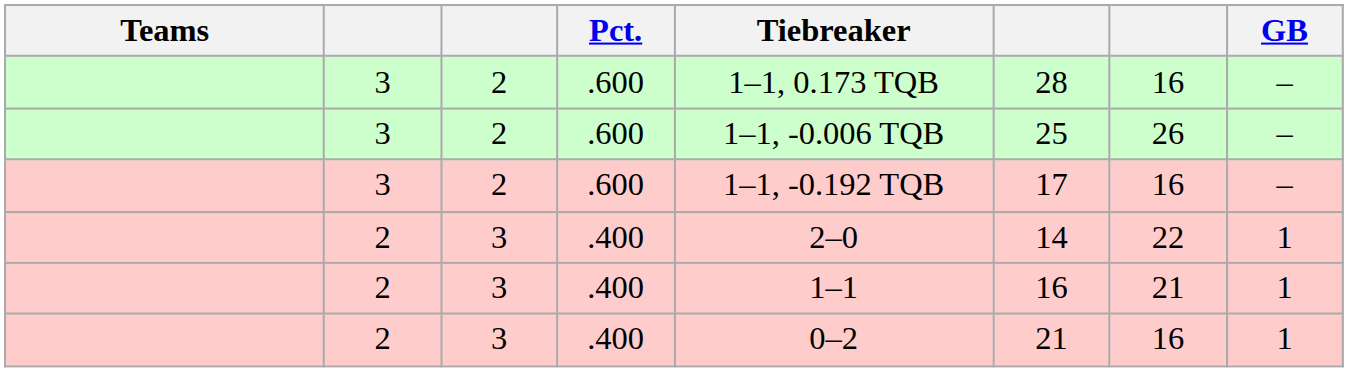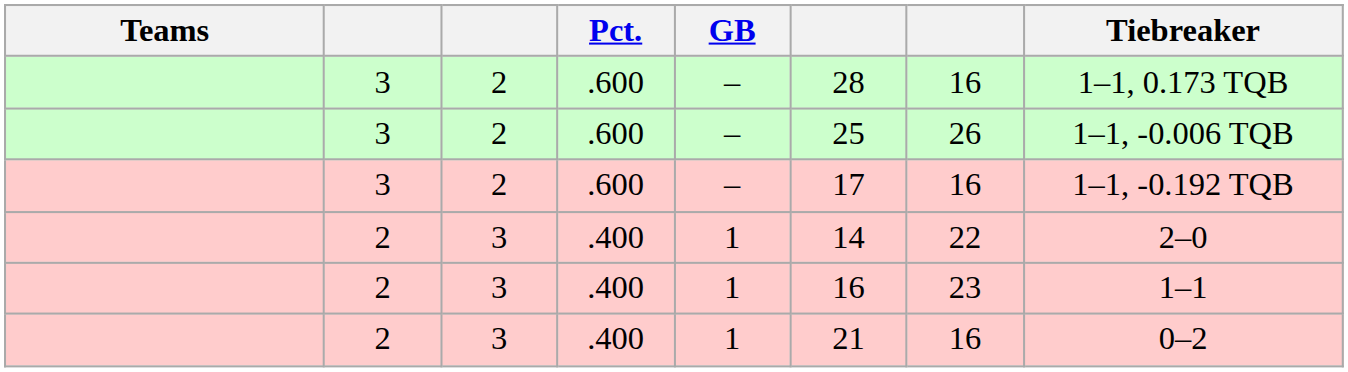columns swapped: GB <-> Tiebreaker
row 6 | column 7: 21 -> 23
